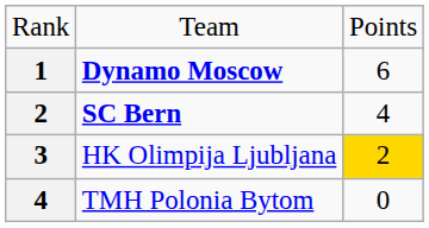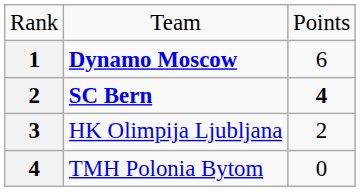SC Bern | column 3: normal -> bold
HK Olimpija Ljubljana | column 3: gold background -> no background
